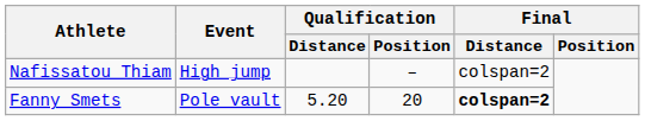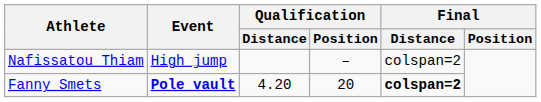Fanny Smets | Event: normal -> bold
Fanny Smets | Qualification / Distance: 5.20 -> 4.20
